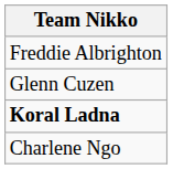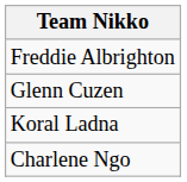row 4 | column 1: bold -> normal
